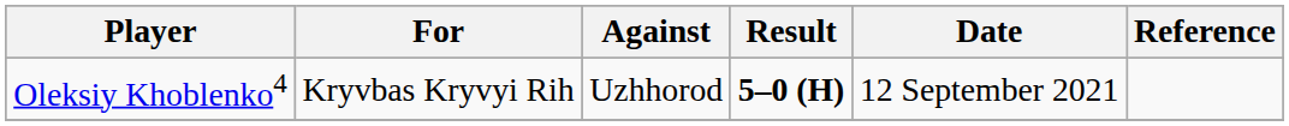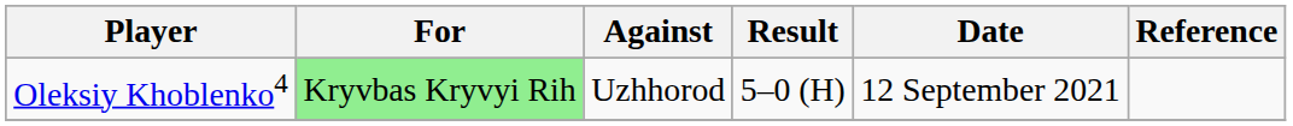Oleksiy Khoblenko4 | For: no background -> lightgreen background
Oleksiy Khoblenko4 | Result: bold -> normal
